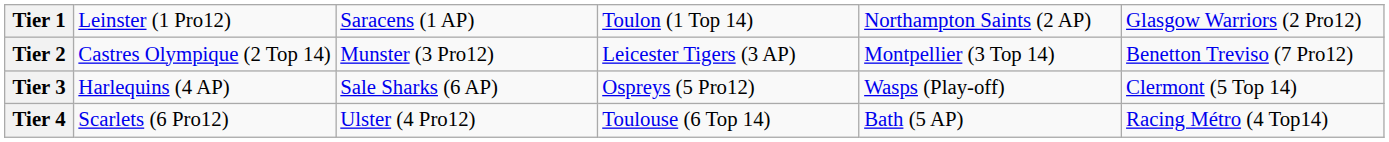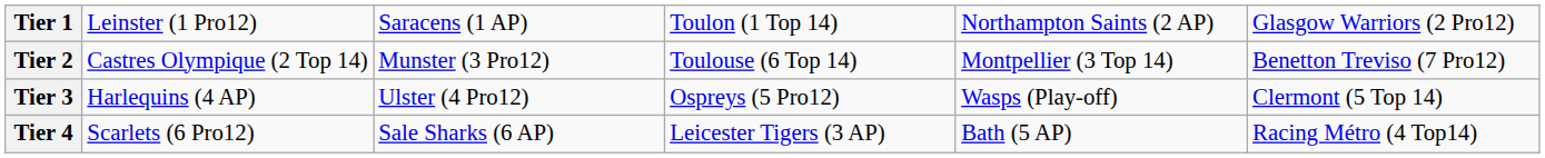Tier 2 | column 4: Leicester Tigers (3 AP) -> Toulouse (6 Top 14)
Tier 3 | column 3: Sale Sharks (6 AP) -> Ulster (4 Pro12)
Tier 4 | column 3: Ulster (4 Pro12) -> Sale Sharks (6 AP)
Tier 4 | column 4: Toulouse (6 Top 14) -> Leicester Tigers (3 AP)
